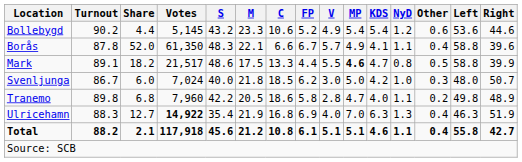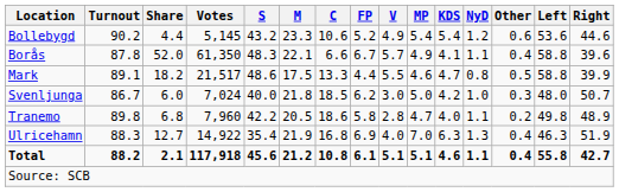Mark | MP: bold -> normal
Ulricehamn | Votes: bold -> normal
